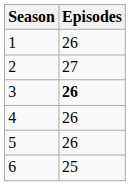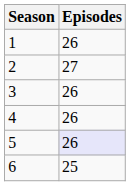3 | Episodes: bold -> normal
5 | Episodes: no background -> lavender background
